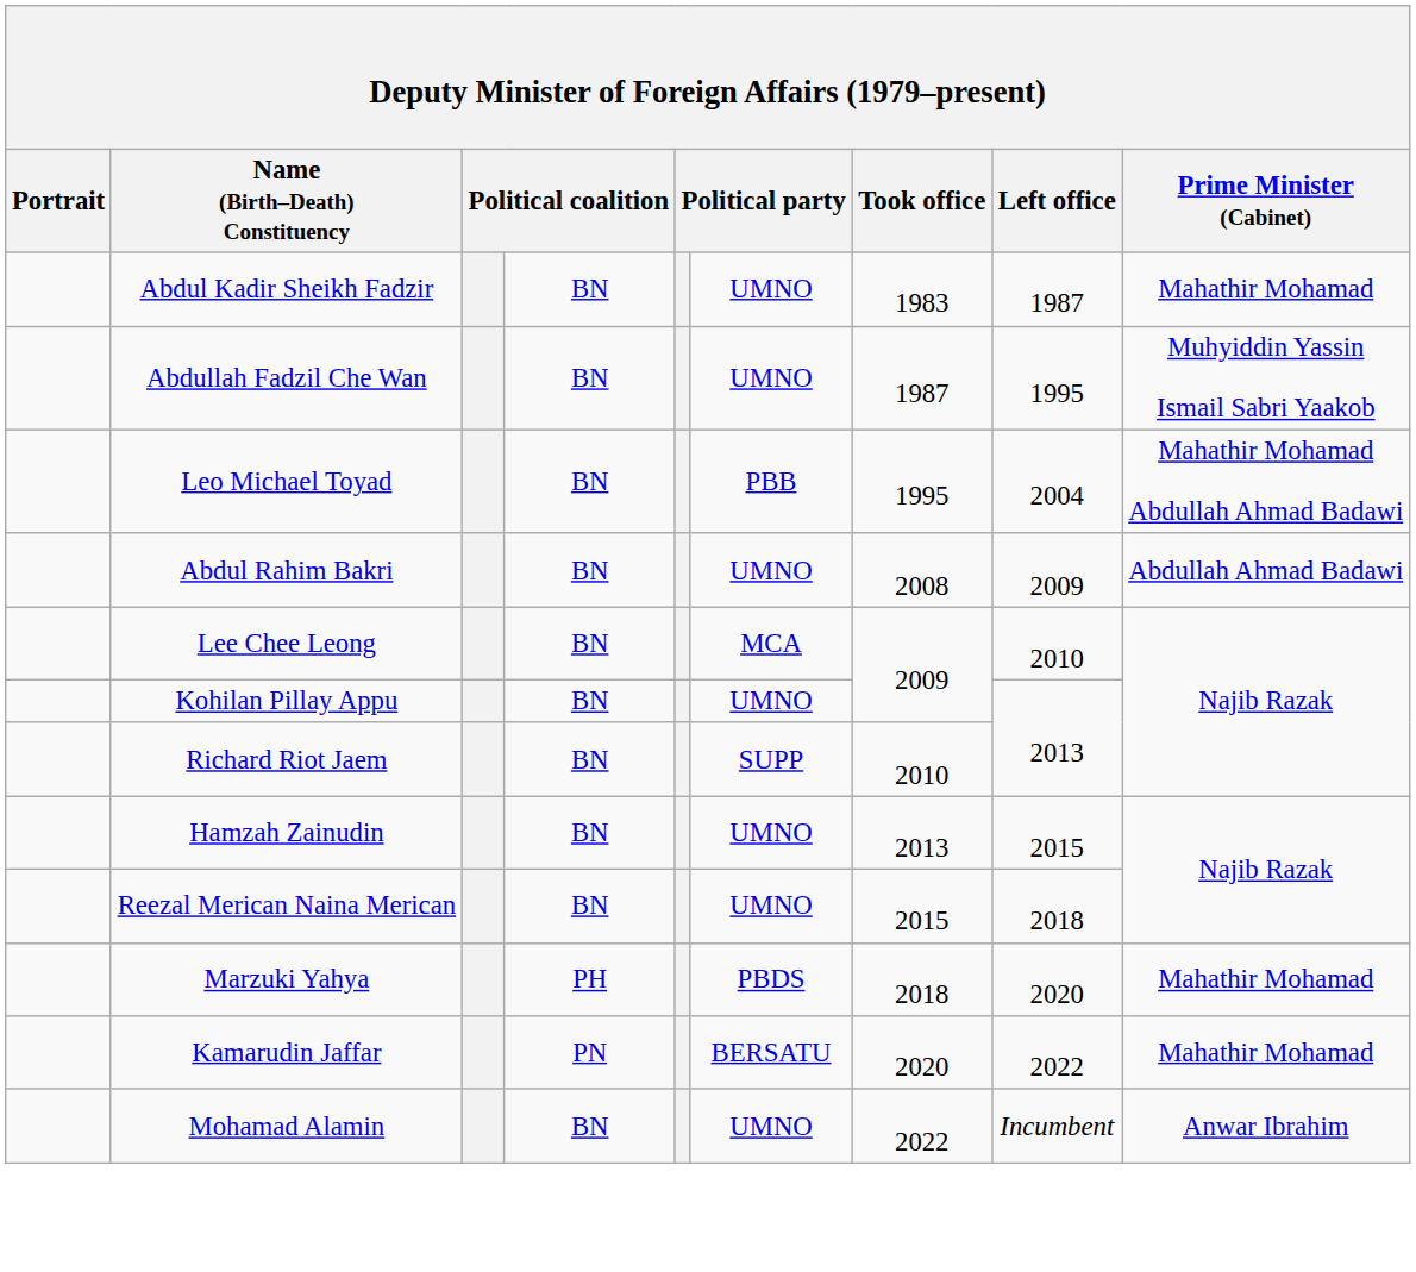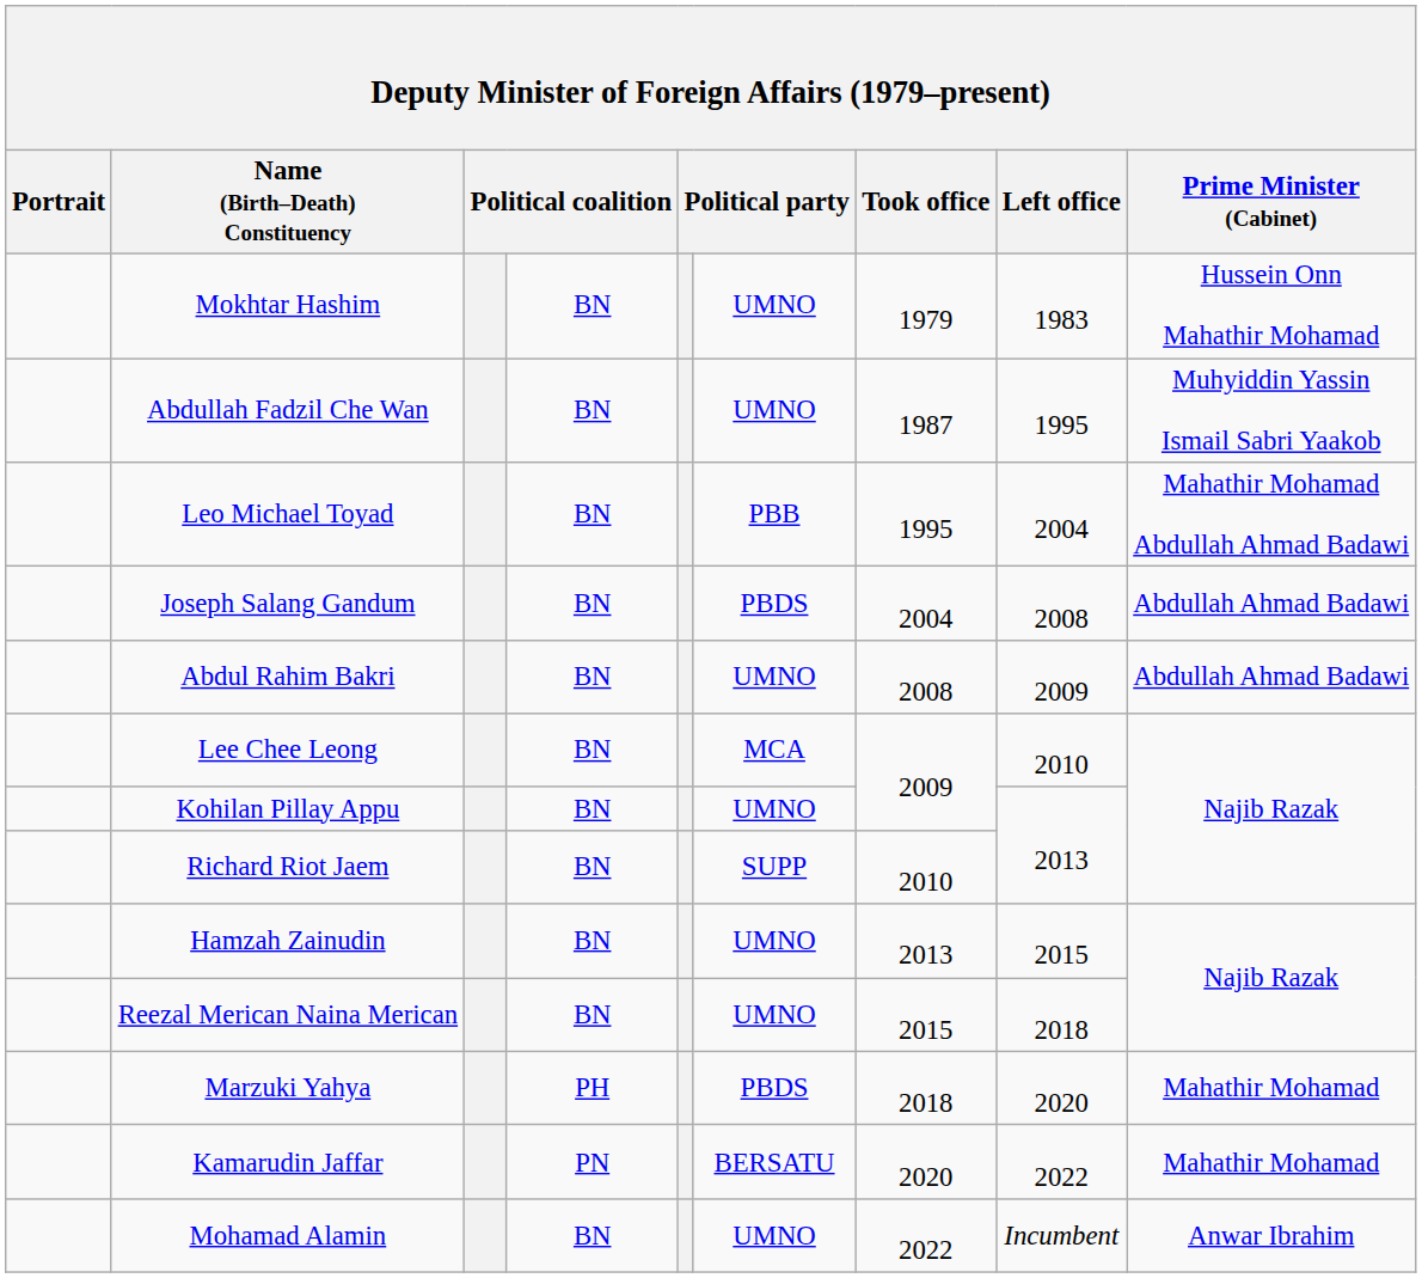+ row: Mokhtar Hashim | BN | UMNO | 1979 | 1983 | Hussein Onn Mahathir Mohamad
- row: Abdul Kadir Sheikh Fadzir | BN | UMNO | 1983 | 1987 | Mahathir Mohamad
+ row: Joseph Salang Gandum | BN | PBDS | 2004 | 2008 | Abdullah Ahmad Badawi
